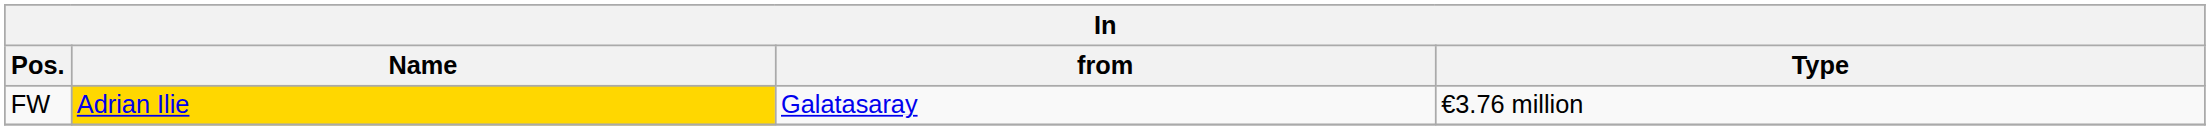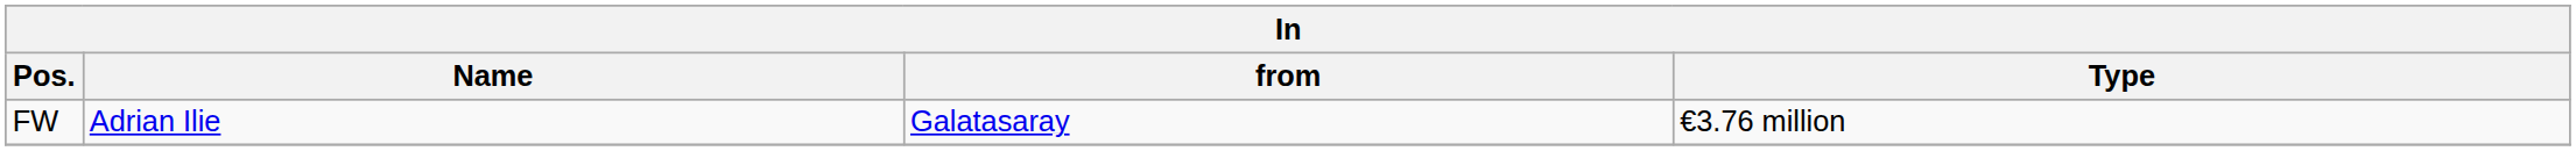FW | Name: gold background -> no background
